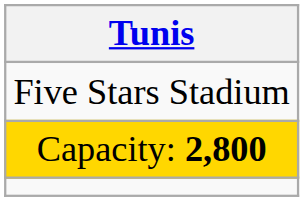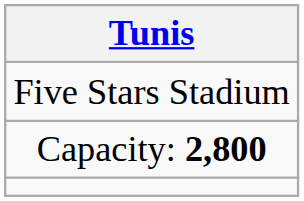row 3 | column 1: gold background -> no background
